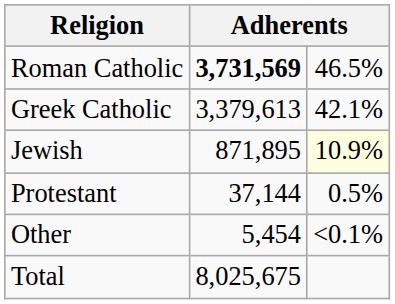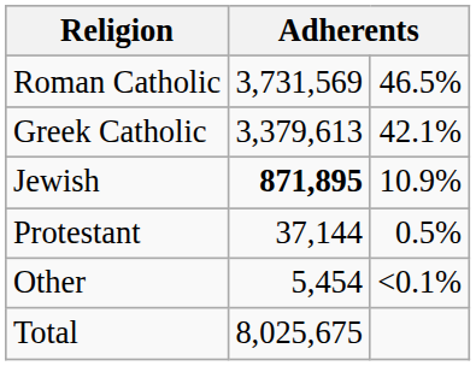Roman Catholic | column 2: bold -> normal
Jewish | column 2: normal -> bold
Jewish | column 3: lightyellow background -> no background
